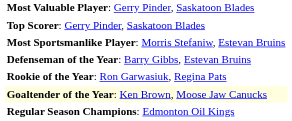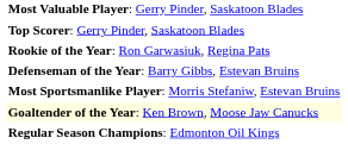row 3 | column 1: Most Sportsmanlike Player: Morris Stefaniw, Estevan Bruins -> Rookie of the Year: Ron Garwasiuk, Regina Pats
row 5 | column 1: Rookie of the Year: Ron Garwasiuk, Regina Pats -> Most Sportsmanlike Player: Morris Stefaniw, Estevan Bruins
